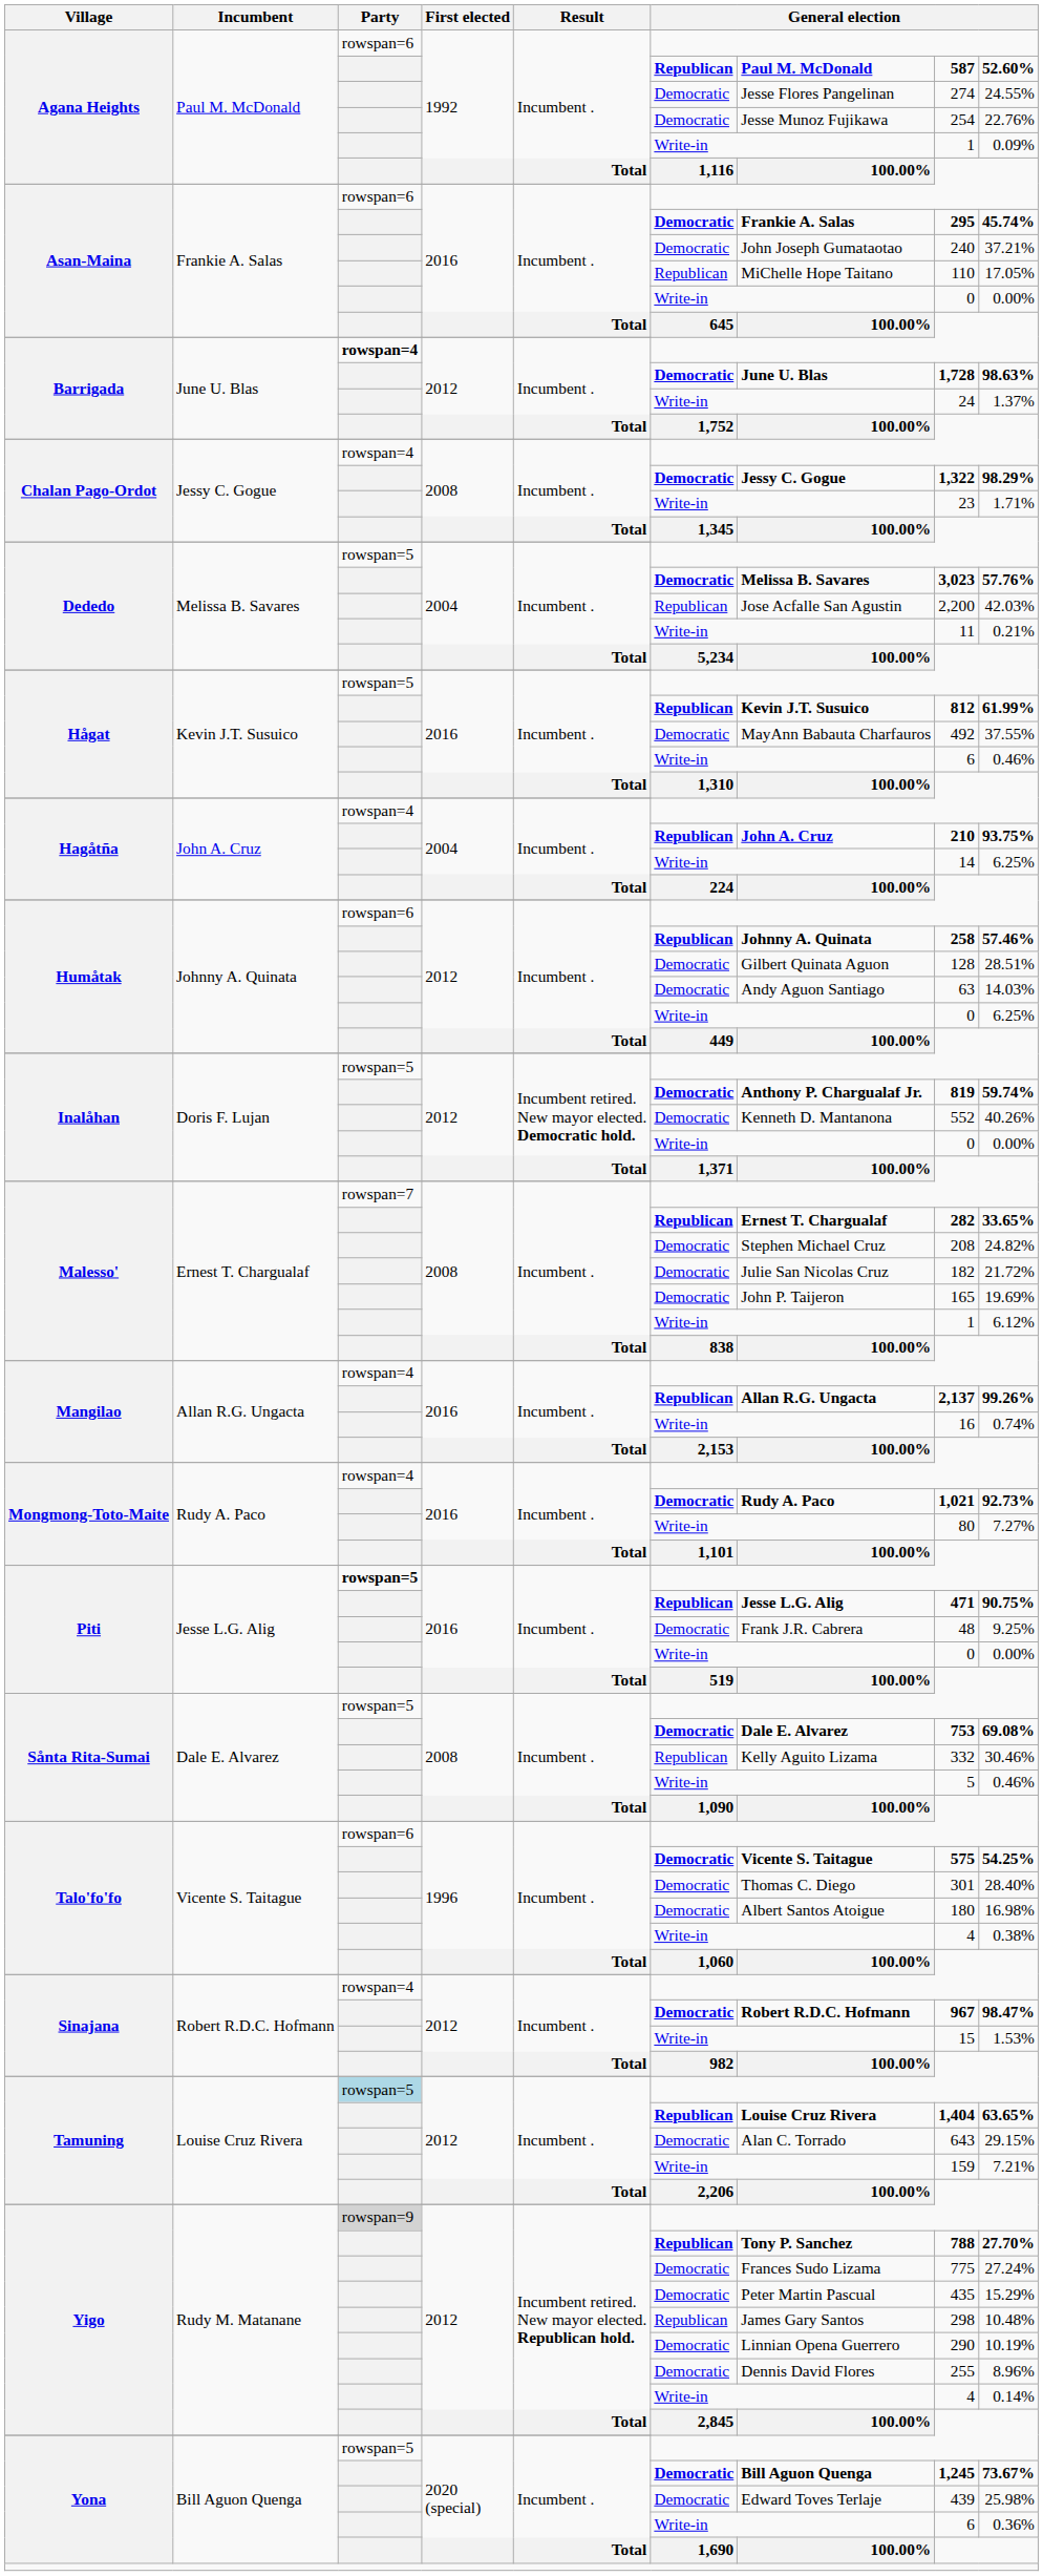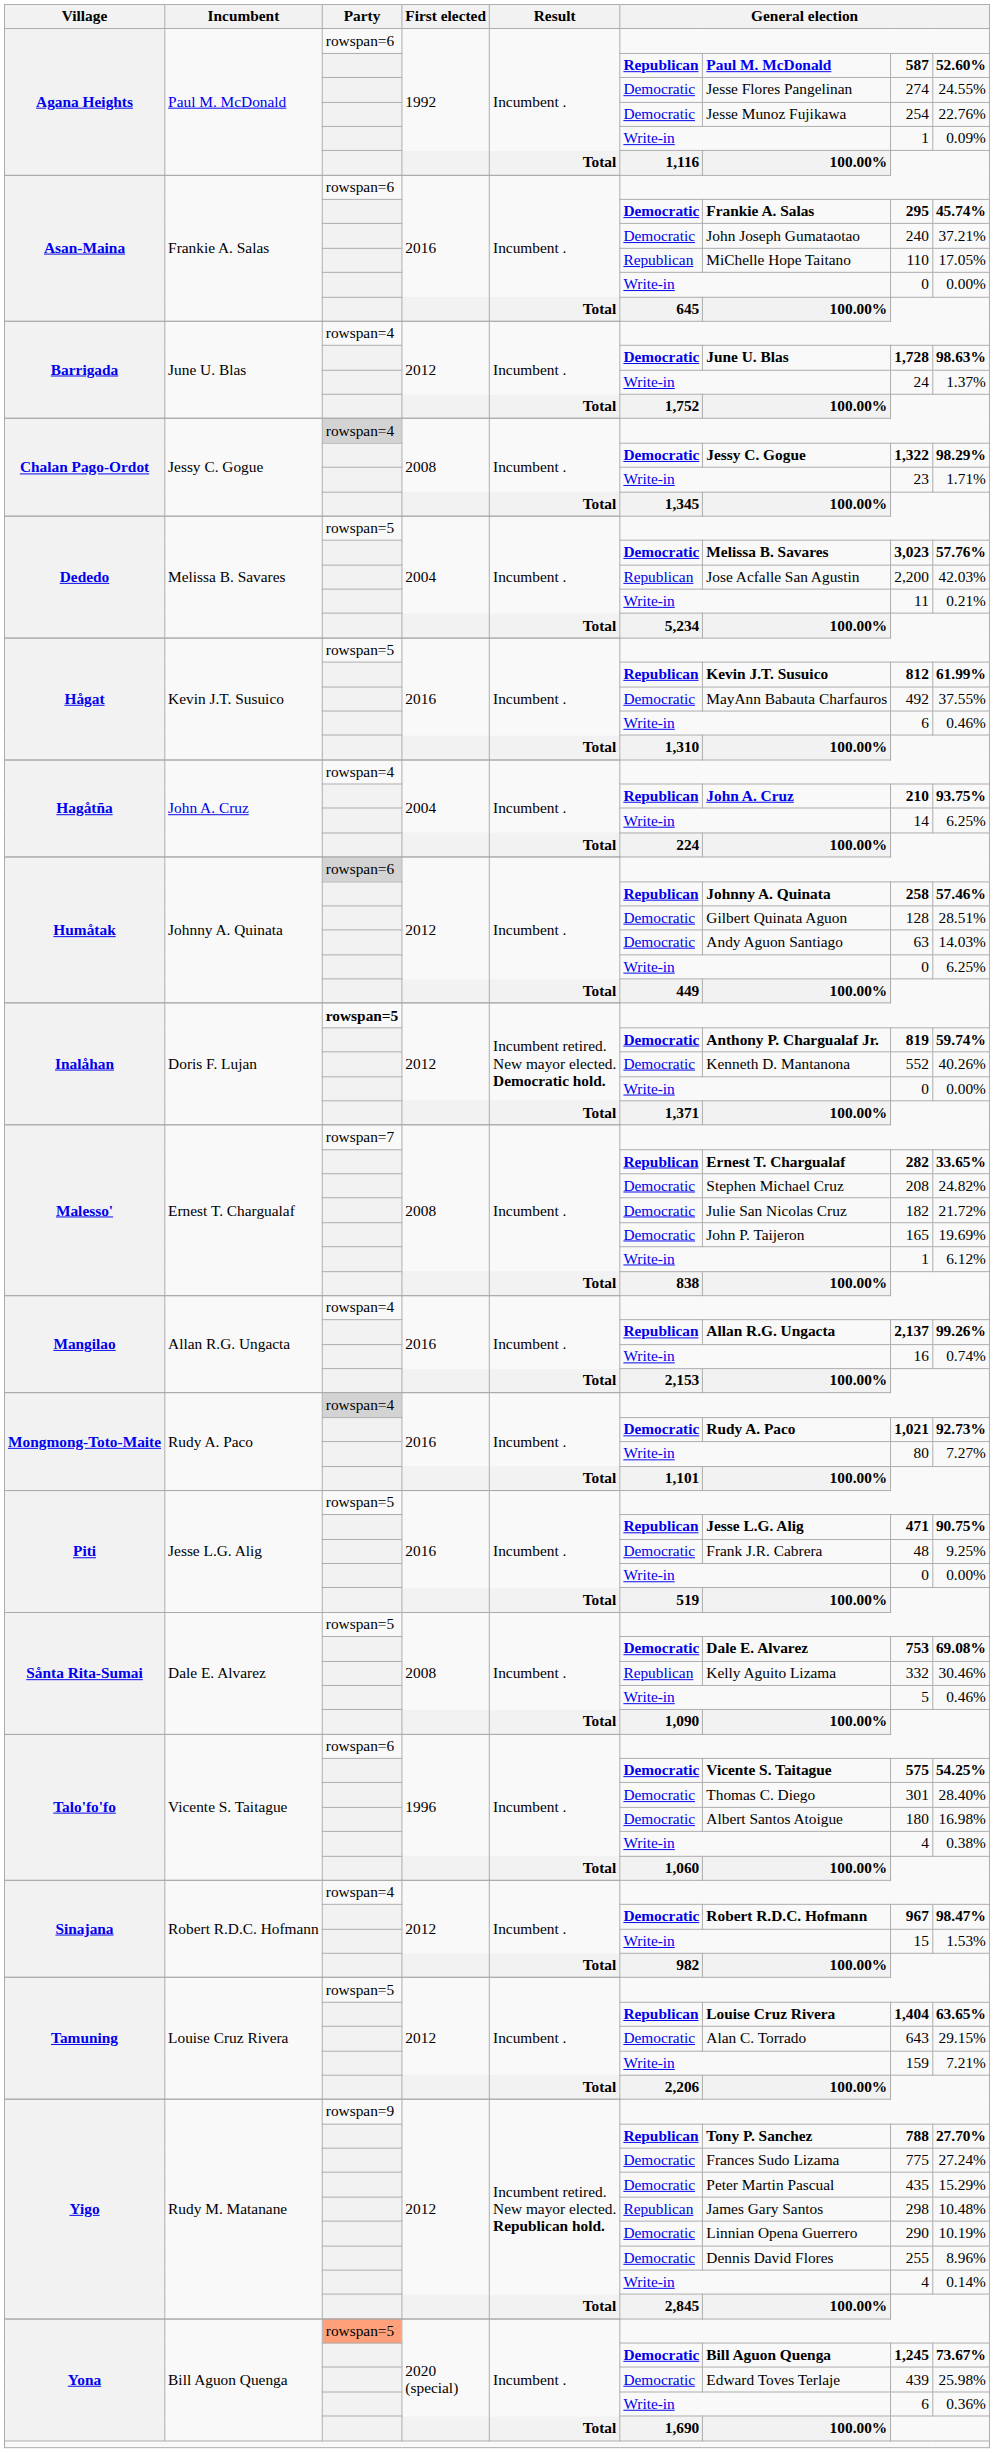Barrigada / rowspan=4 | Party: bold -> normal
Chalan Pago-Ordot / rowspan=4 | Party: no background -> lightgrey background
Humåtak / rowspan=6 | Party: no background -> lightgrey background
Inalåhan / rowspan=5 | Party: normal -> bold
Mongmong-Toto-Maite / rowspan=4 | Party: no background -> lightgrey background
Piti / rowspan=5 | Party: bold -> normal
Tamuning / rowspan=5 | Party: lightblue background -> no background
Yigo / rowspan=9 | Party: lightgrey background -> no background
Yona / rowspan=5 | Party: no background -> lightsalmon background
